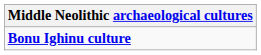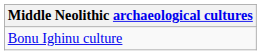row 2 | column 1: bold -> normal
